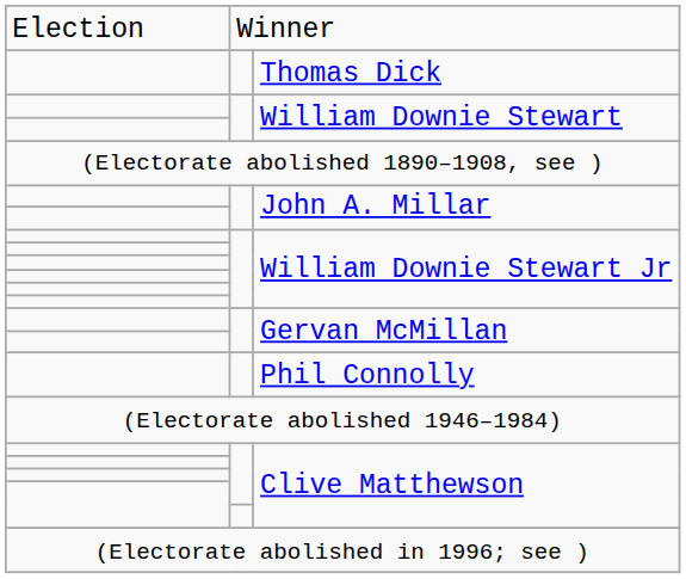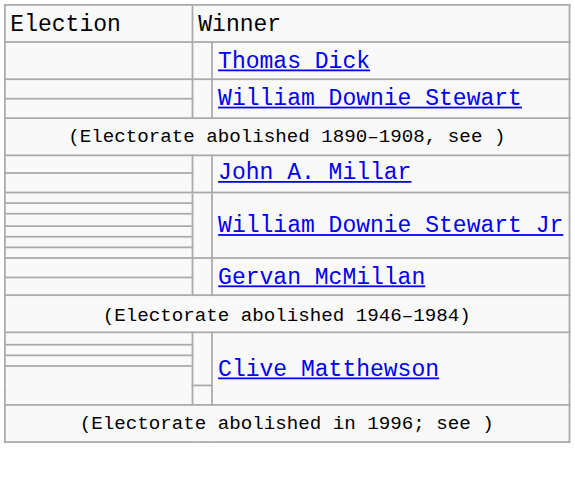- row: Phil Connolly
